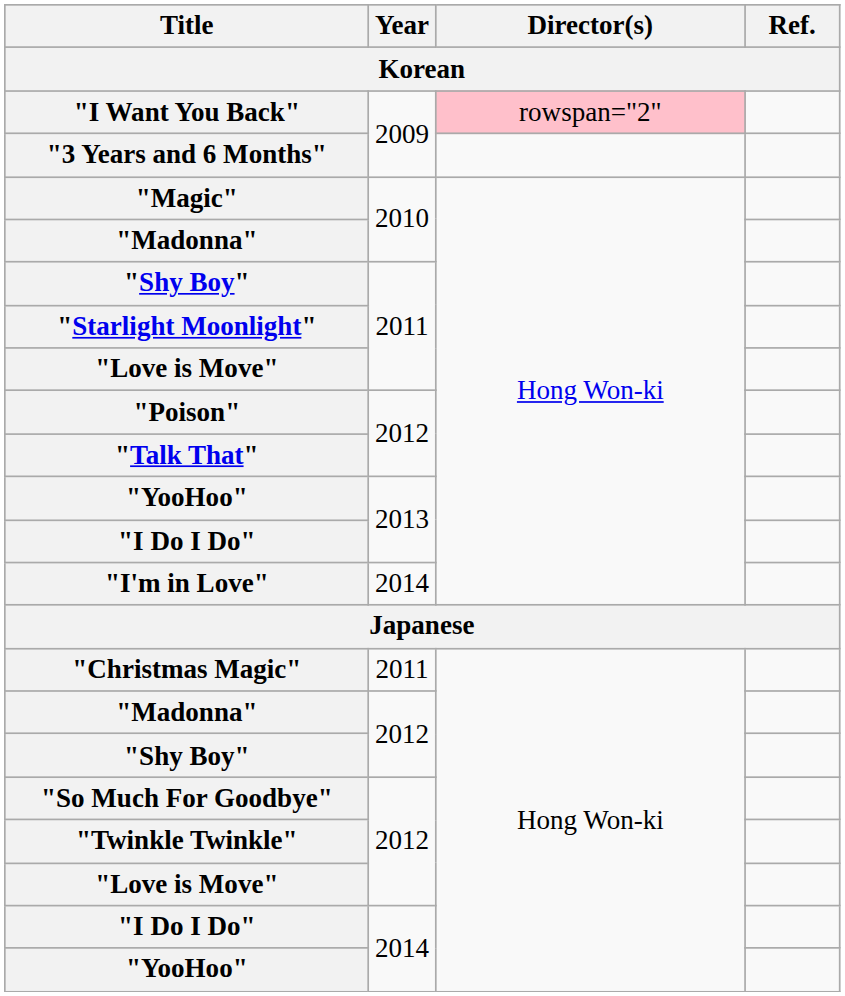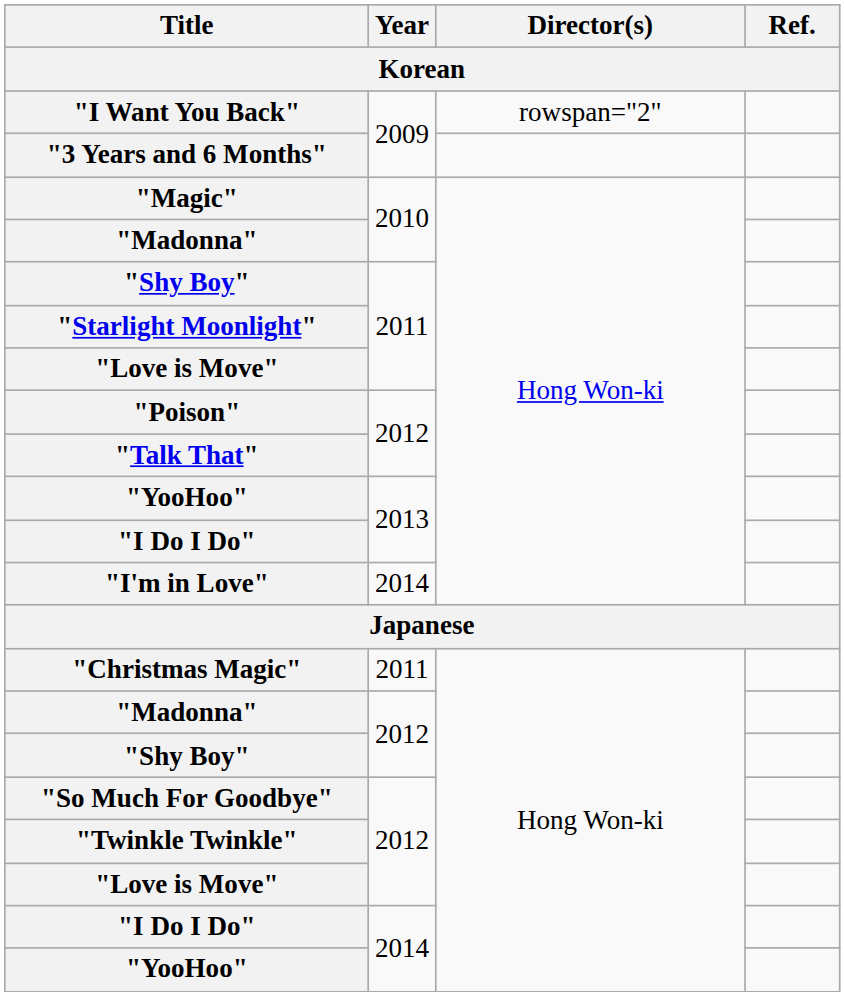"I Want You Back" | Director(s): pink background -> no background
